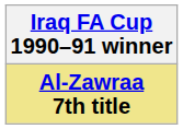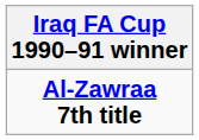row 2 | column 1: khaki background -> no background
